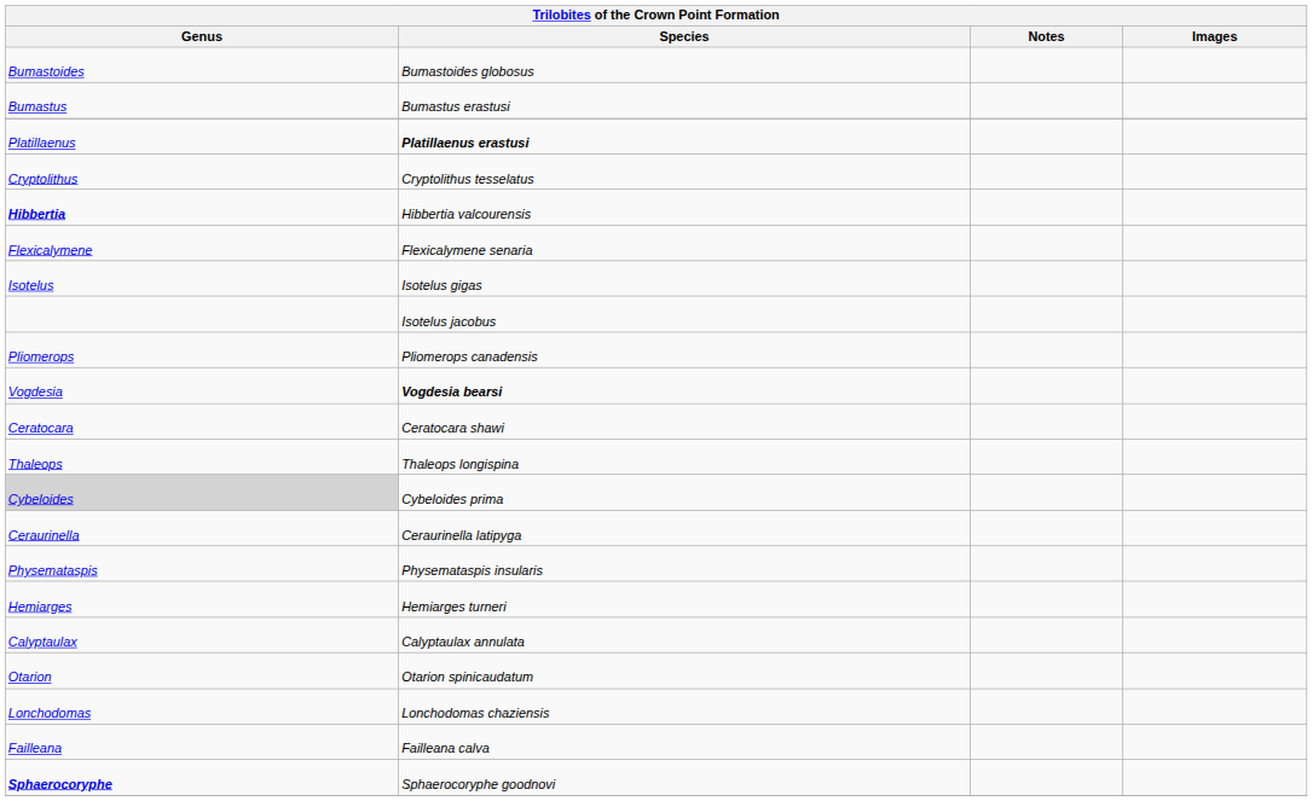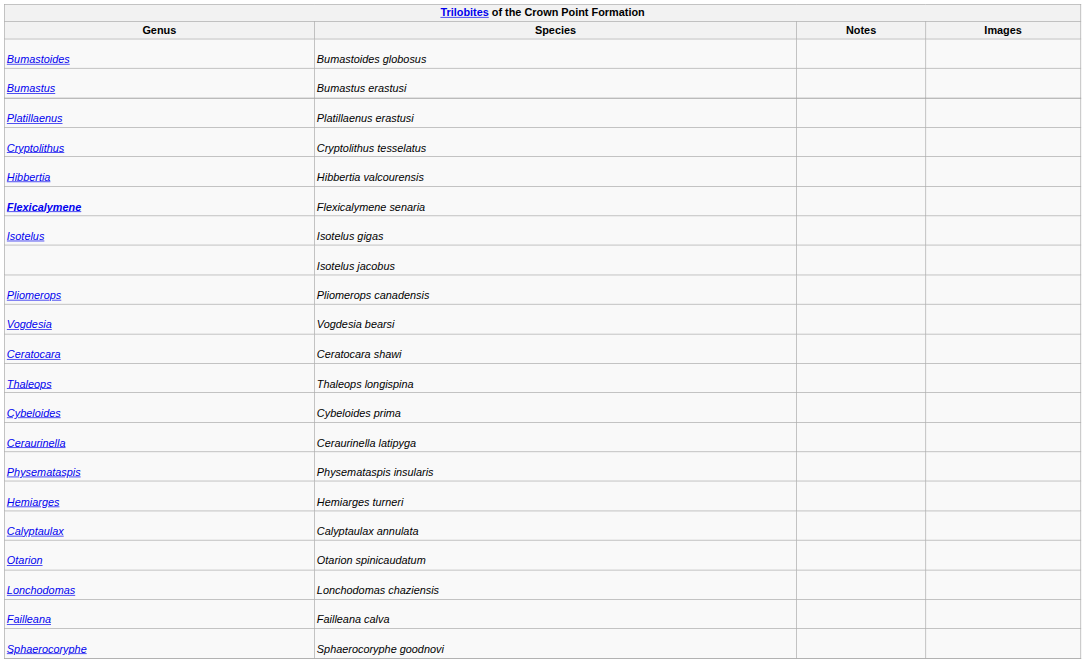Platillaenus | Species: bold -> normal
Hibbertia | Genus: bold -> normal
Flexicalymene | Genus: normal -> bold
Vogdesia | Species: bold -> normal
Cybeloides | Genus: lightgrey background -> no background
Sphaerocoryphe | Genus: bold -> normal
